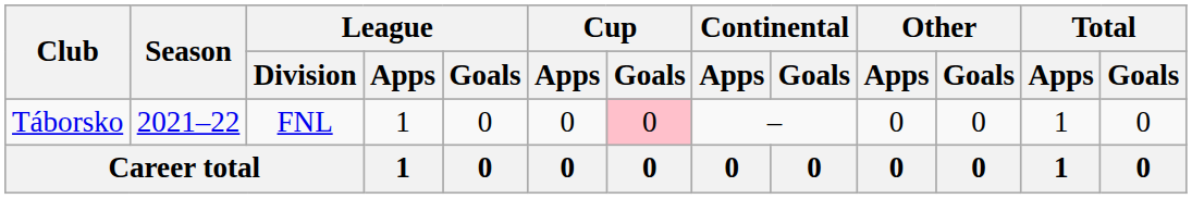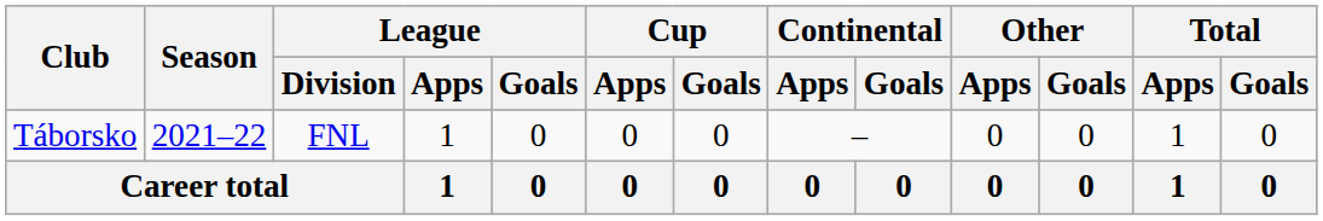Táborsko | Cup / Goals: pink background -> no background
